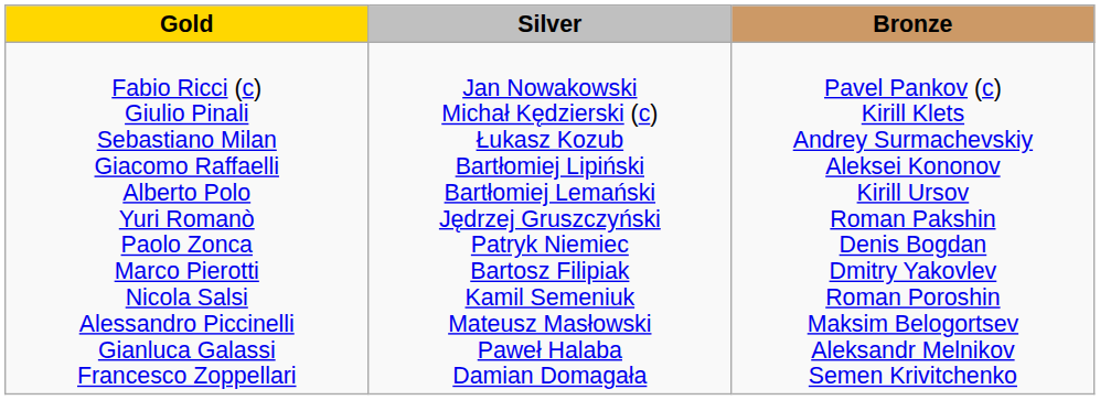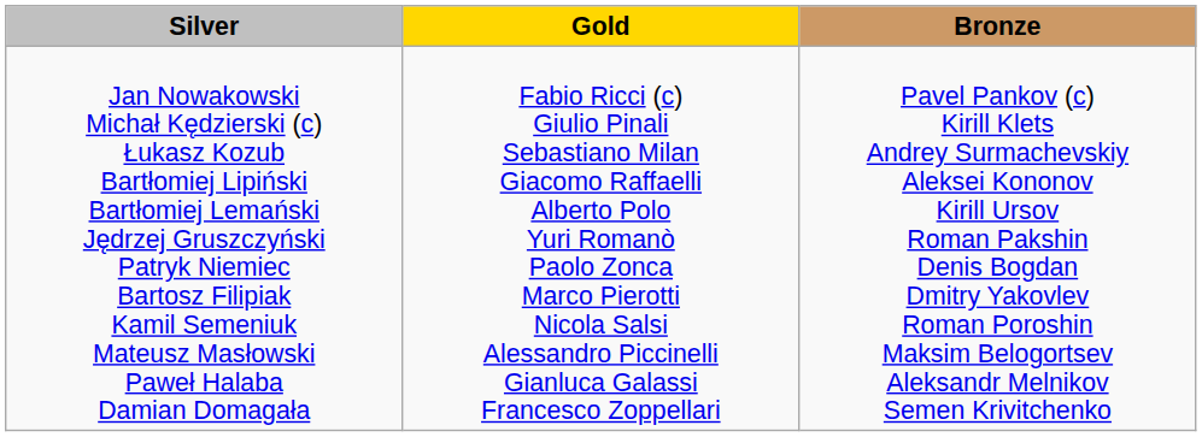columns swapped: Gold <-> Silver
